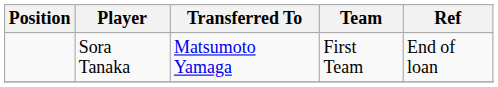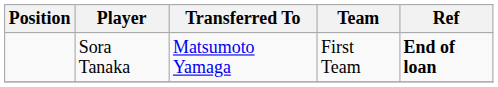Sora Tanaka | Ref: normal -> bold
